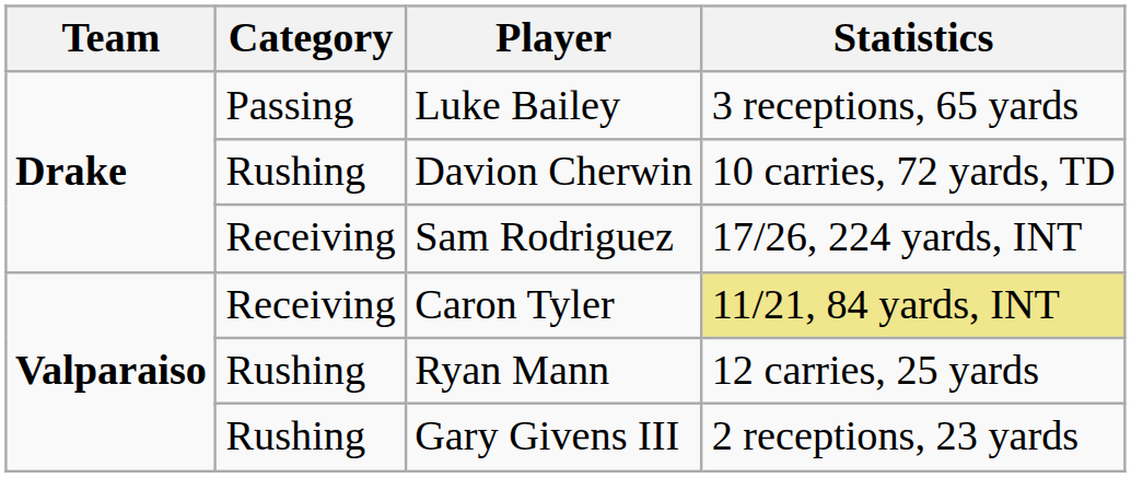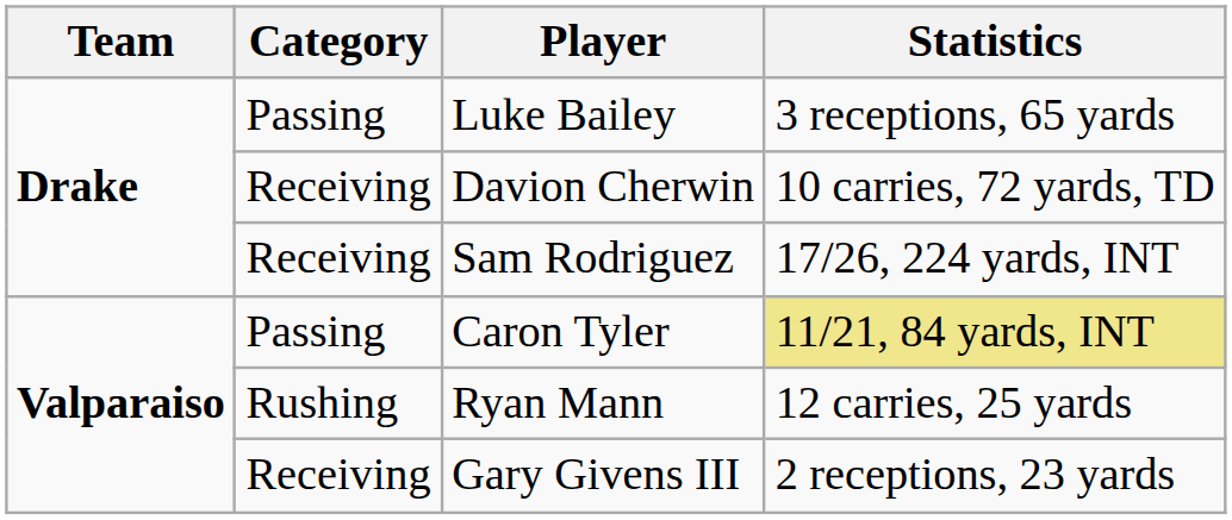Davion Cherwin | Category: Rushing -> Receiving
Caron Tyler | Category: Receiving -> Passing
Gary Givens III | Category: Rushing -> Receiving
